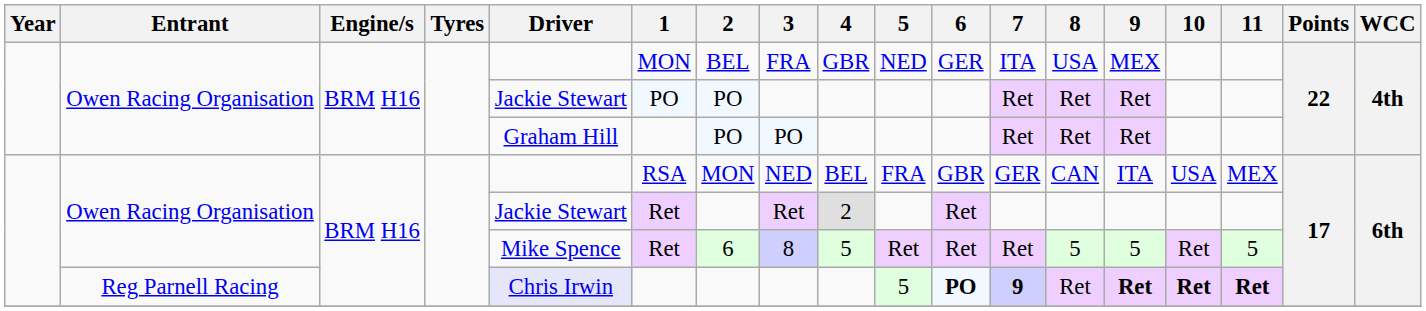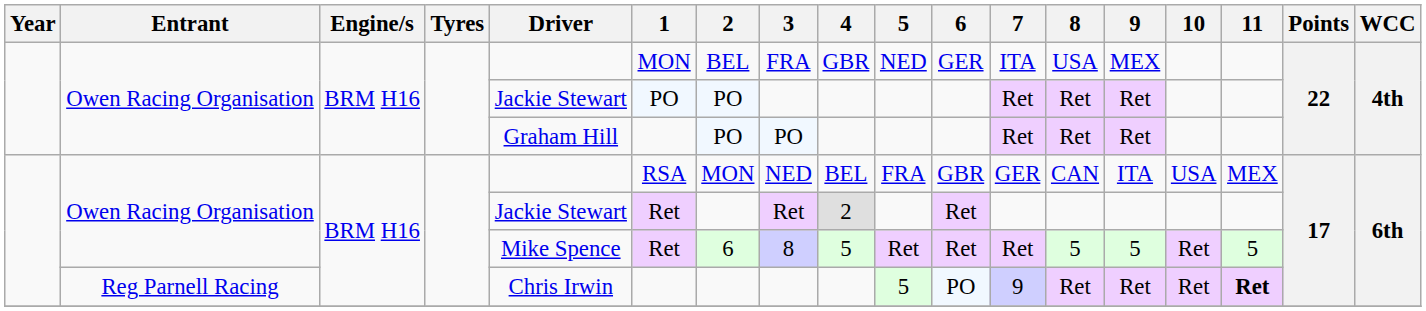Reg Parnell Racing | Driver: lavender background -> no background
Reg Parnell Racing | 6: bold -> normal
Reg Parnell Racing | 7: bold -> normal
Reg Parnell Racing | 9: bold -> normal
Reg Parnell Racing | 10: bold -> normal
